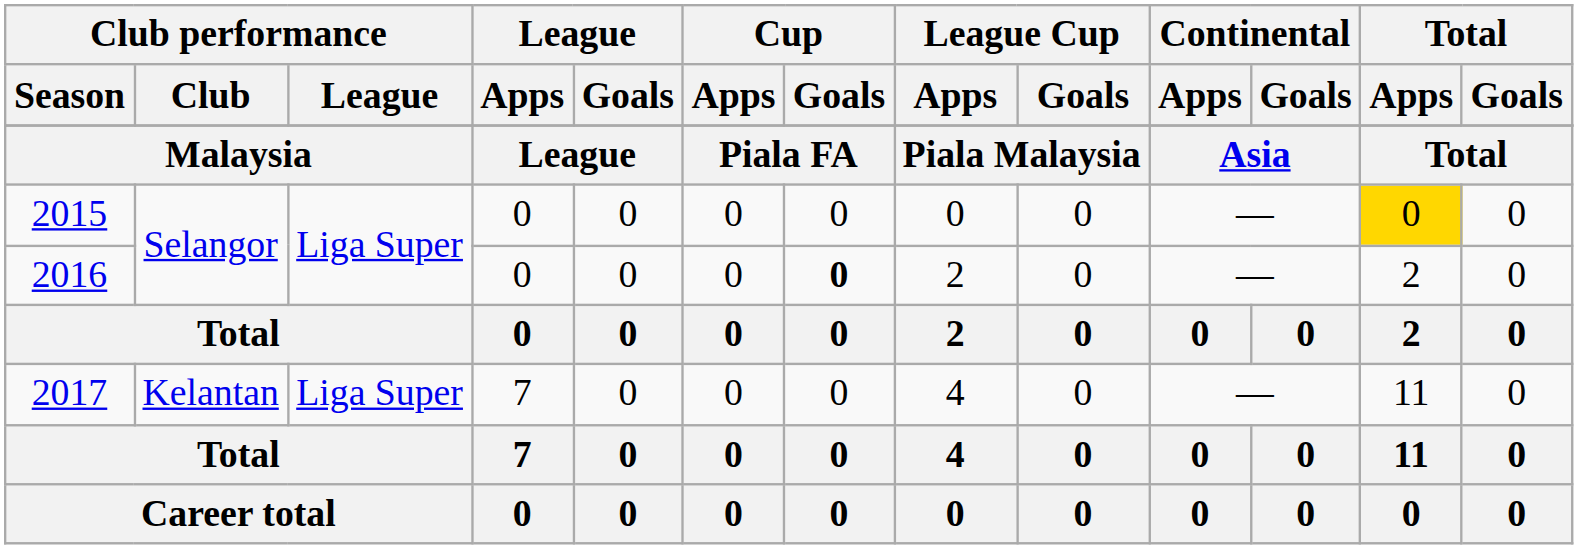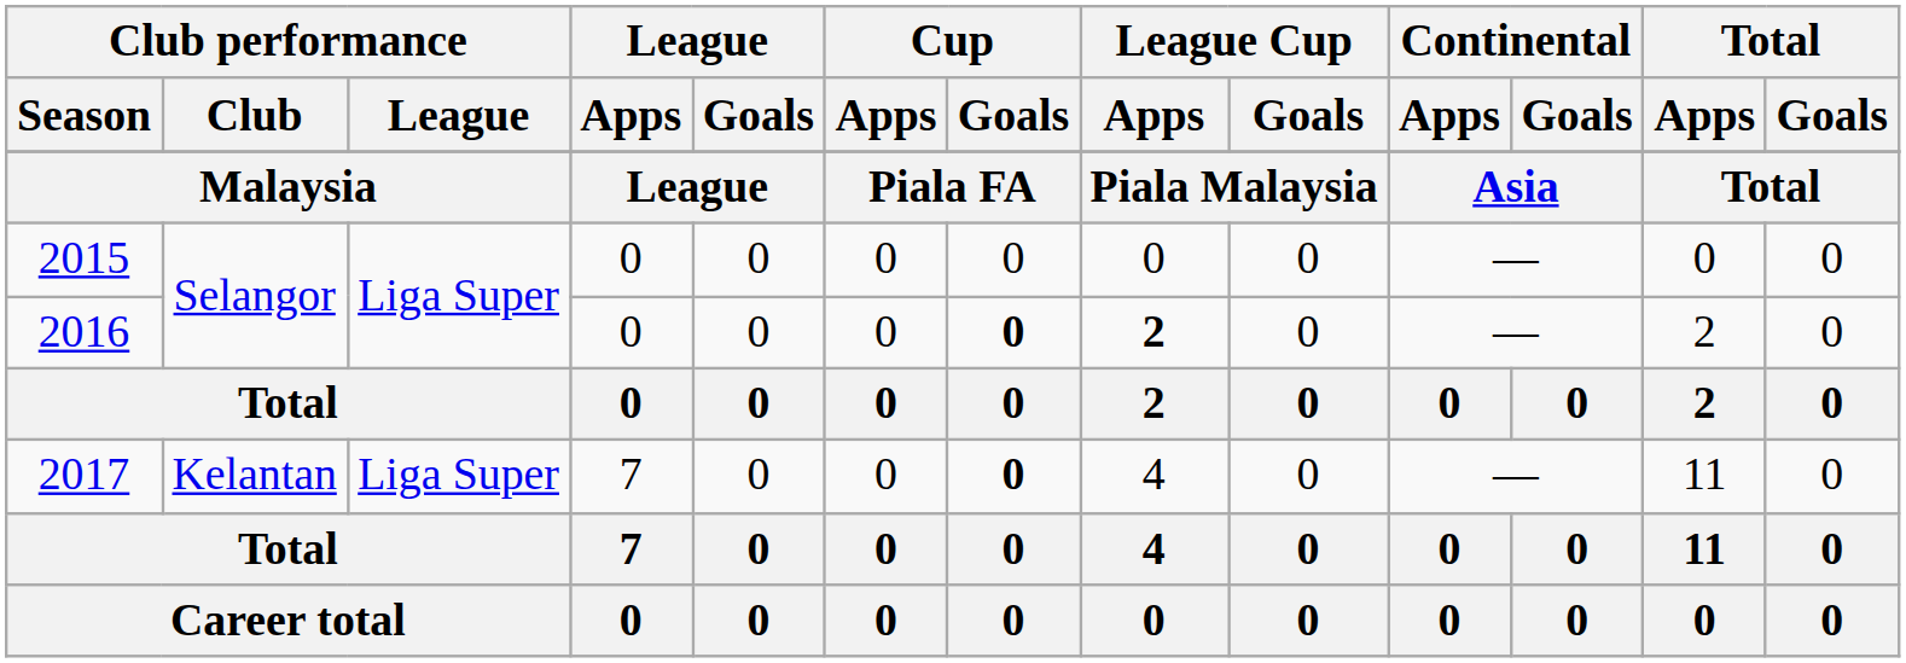2015 | Total / Apps: gold background -> no background
2016 | League Cup / Apps: normal -> bold
2017 | Cup / Goals: normal -> bold
